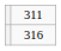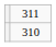row 2 | column 2: 316 -> 310
